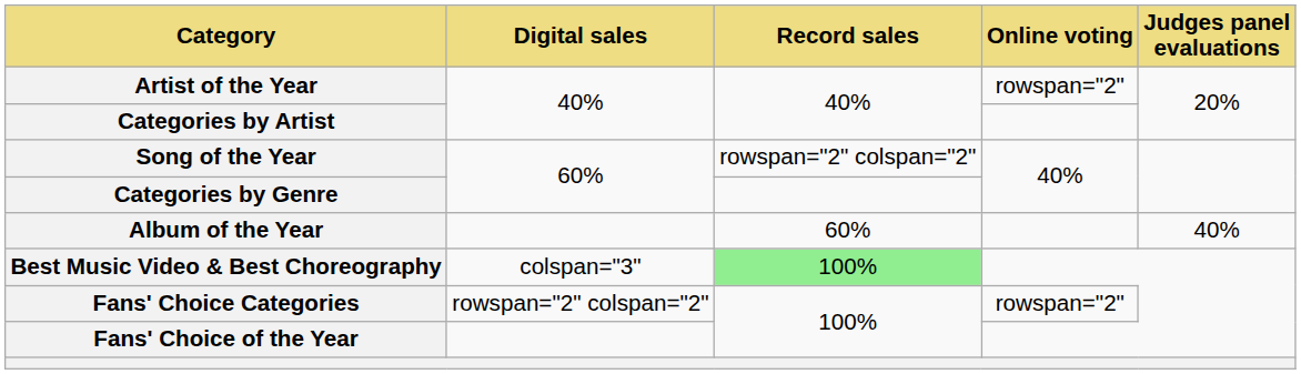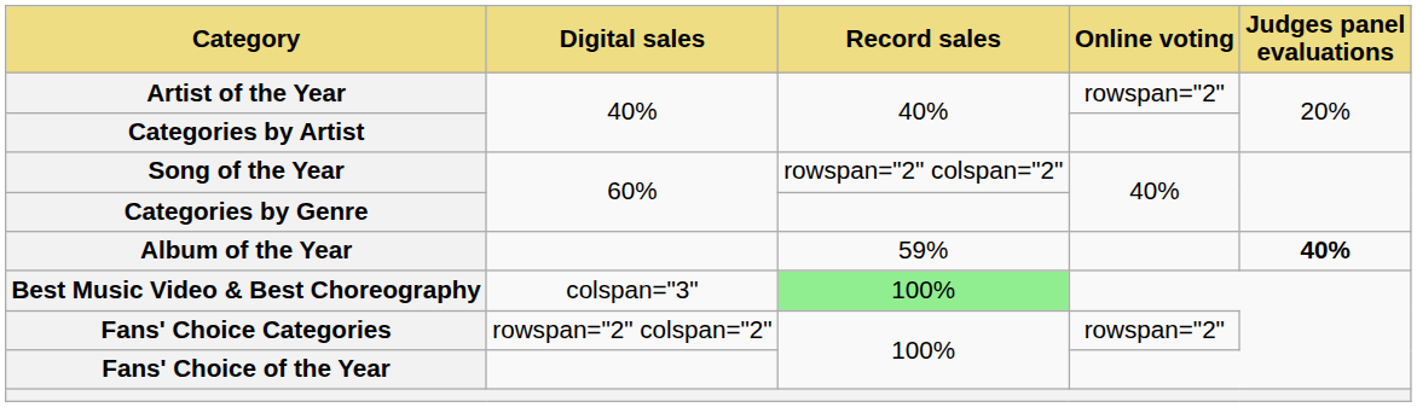Album of the Year | Record sales: 60% -> 59%
Album of the Year | Judges panel evaluations: normal -> bold
